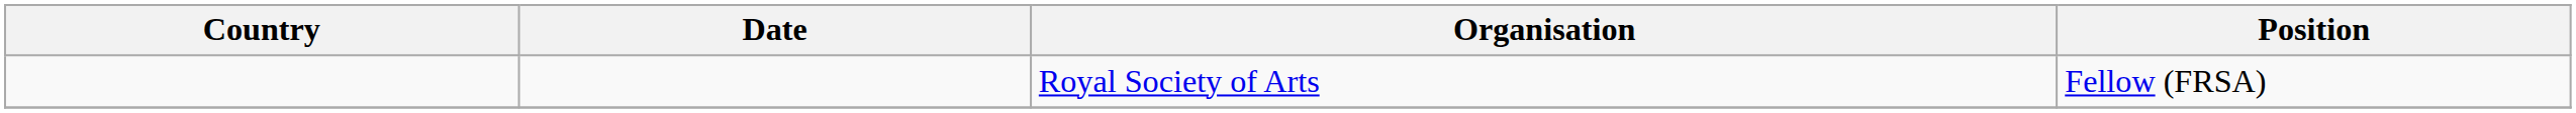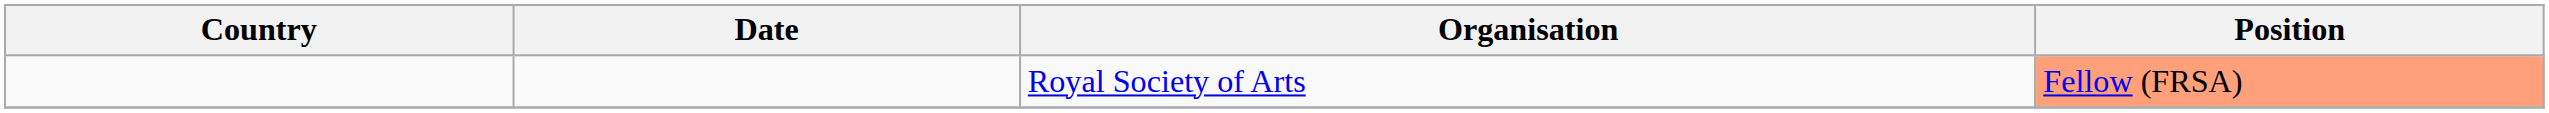Royal Society of Arts | Position: no background -> lightsalmon background
